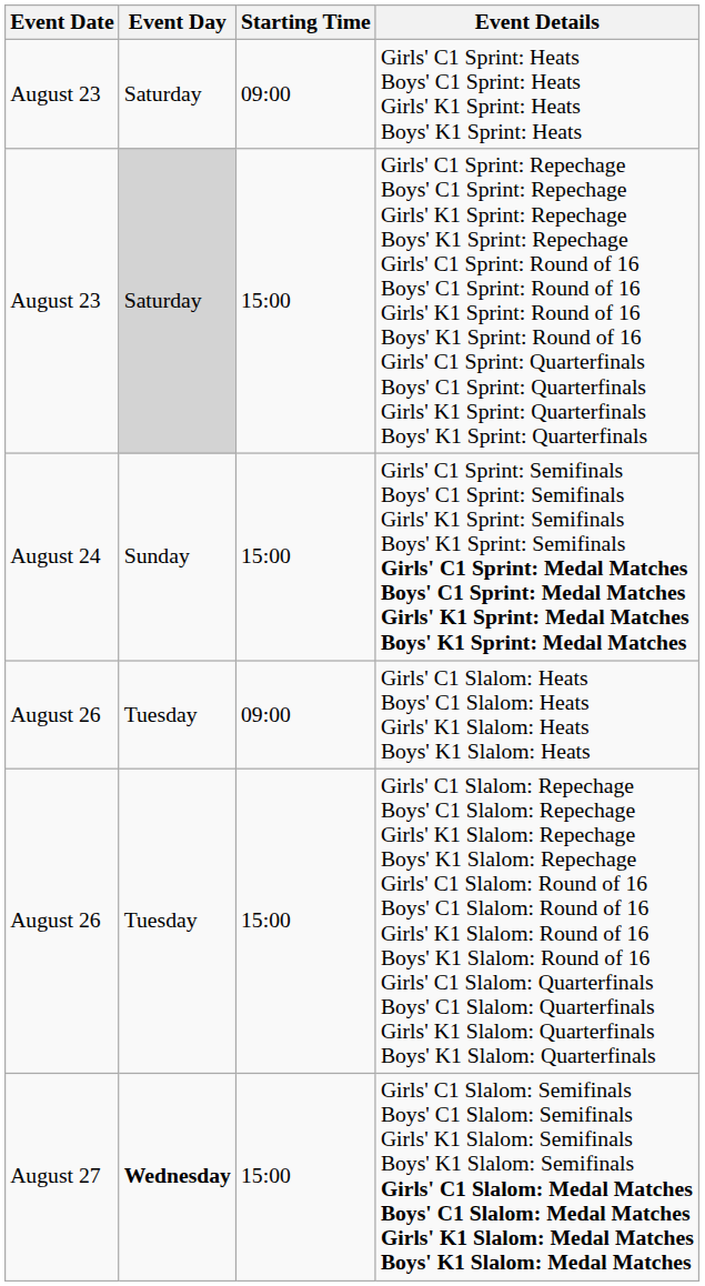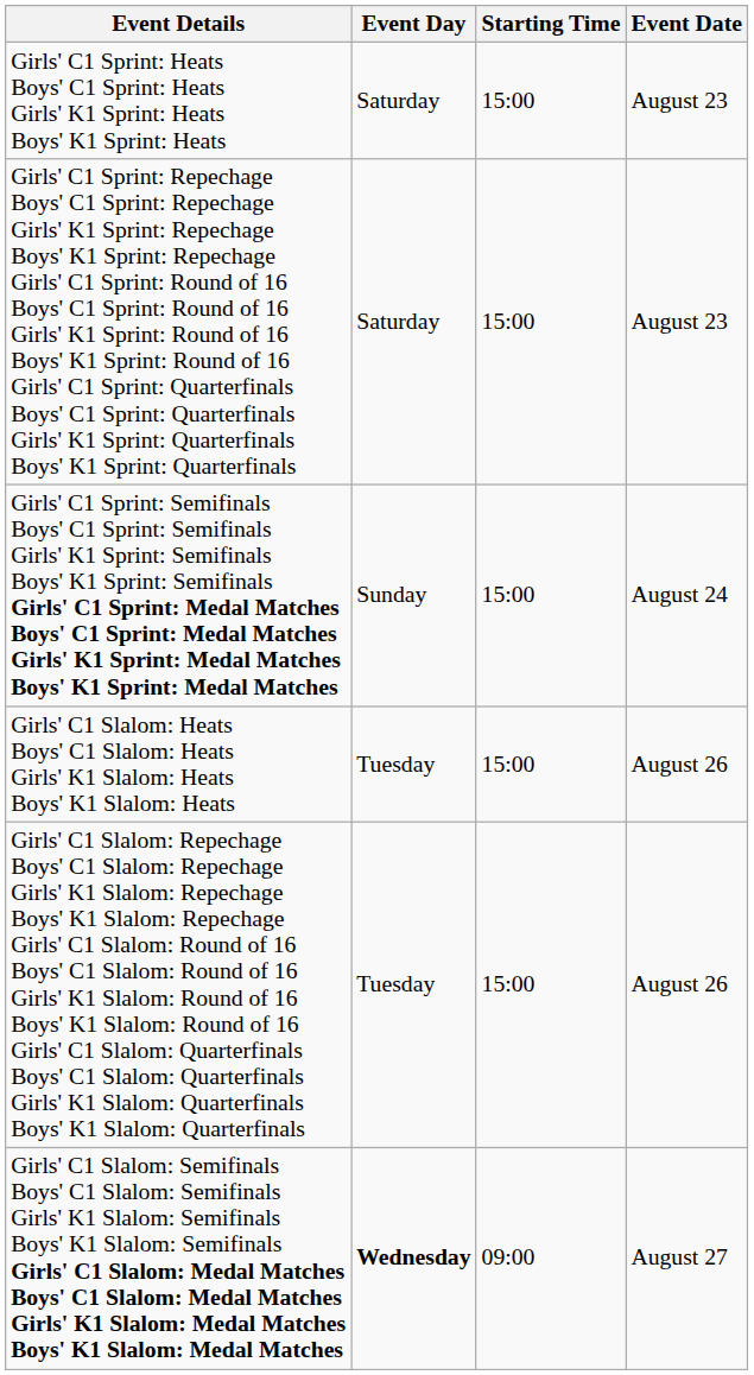columns swapped: Event Date <-> Event Details
row 2 | Starting Time: 09:00 -> 15:00
row 3 | Event Day: lightgrey background -> no background
row 5 | Starting Time: 09:00 -> 15:00
row 7 | Starting Time: 15:00 -> 09:00
